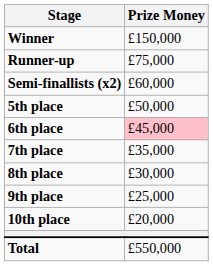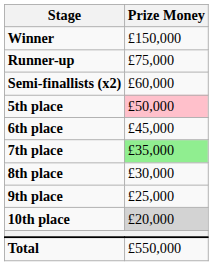5th place | Prize Money: no background -> pink background
6th place | Prize Money: pink background -> no background
7th place | Prize Money: no background -> lightgreen background
10th place | Prize Money: no background -> lightgrey background
